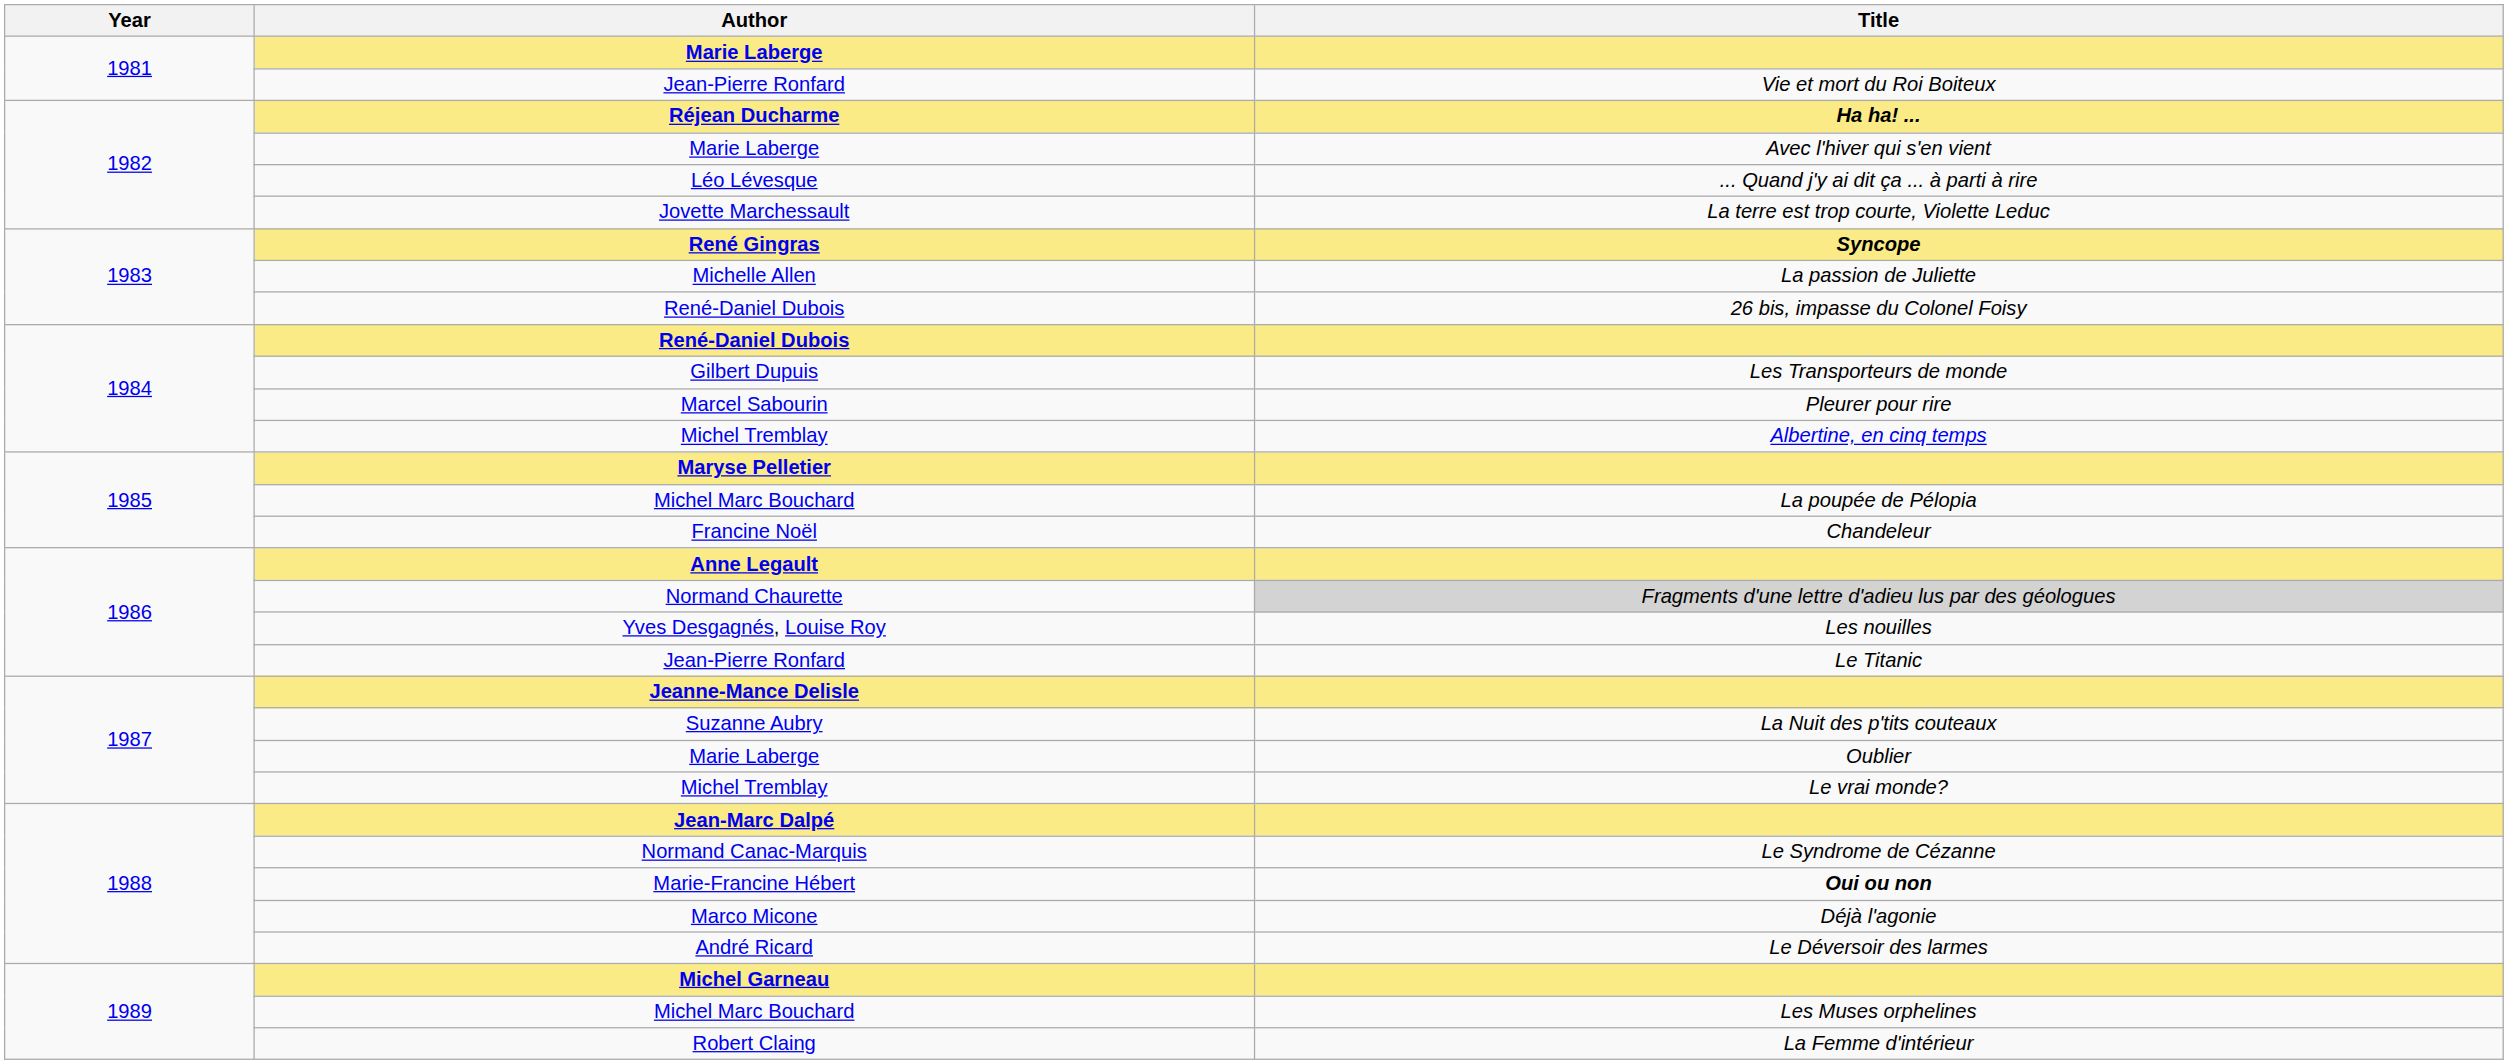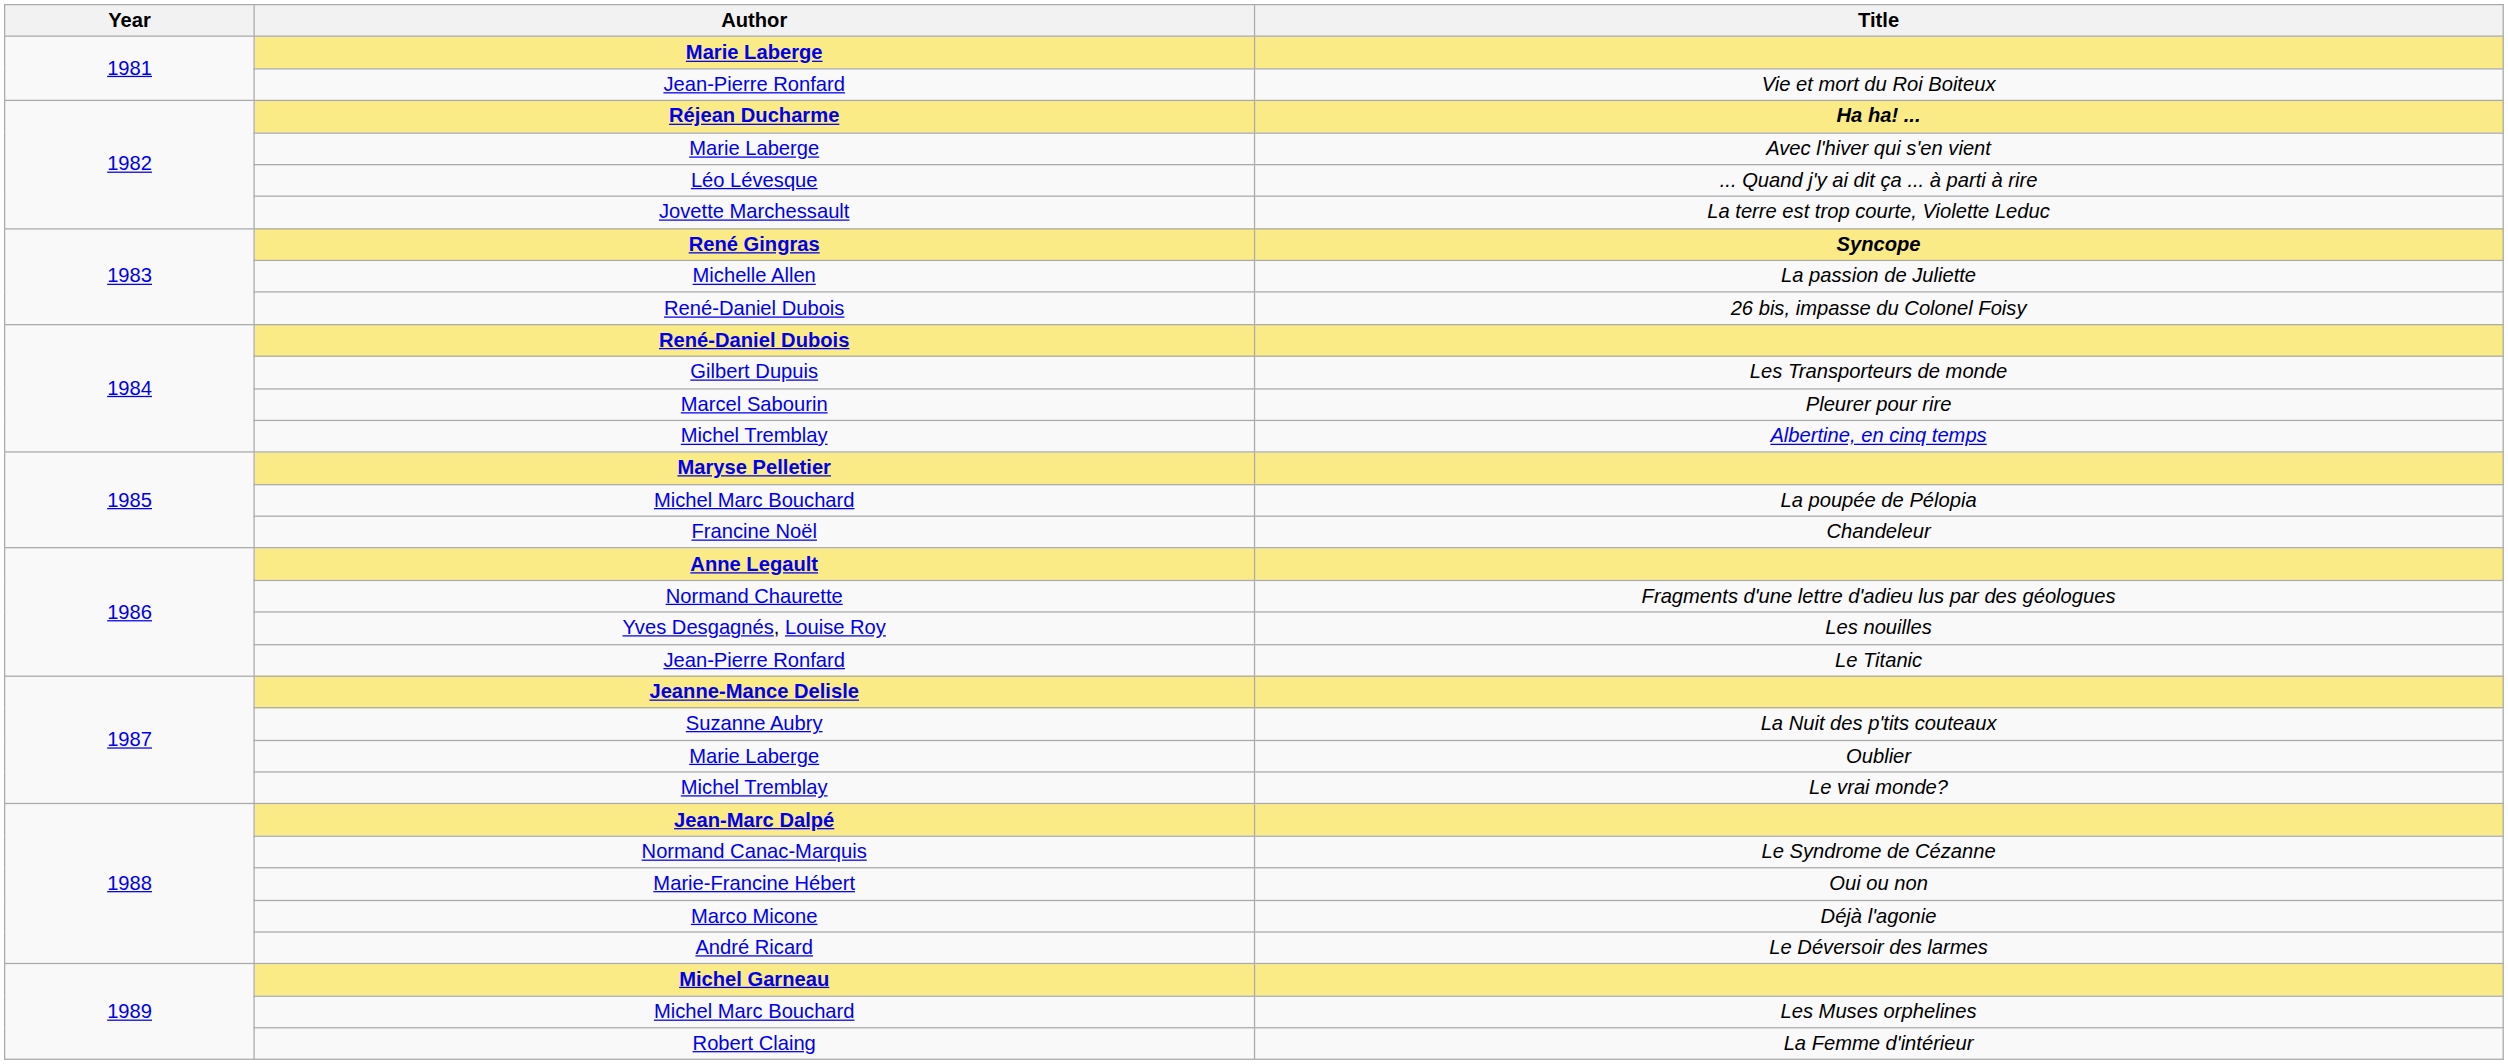Normand Chaurette | Title: lightgrey background -> no background
Marie-Francine Hébert | Title: bold -> normal
